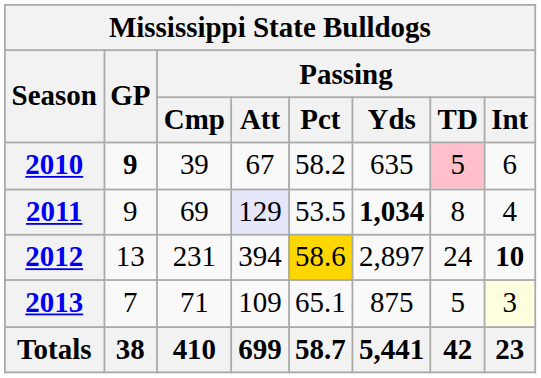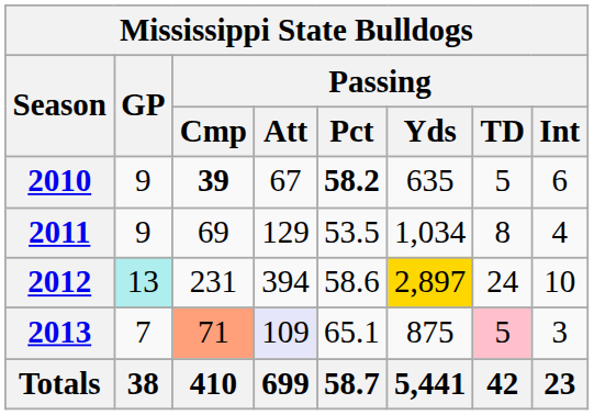2010 | GP: bold -> normal
2010 | Passing / Cmp: normal -> bold
2010 | Passing / Pct: normal -> bold
2010 | Passing / TD: pink background -> no background
2011 | Passing / Att: lavender background -> no background
2011 | Passing / Yds: bold -> normal
2012 | GP: no background -> paleturquoise background
2012 | Passing / Pct: gold background -> no background
2012 | Passing / Yds: no background -> gold background
2012 | Passing / Int: bold -> normal
2013 | Passing / Cmp: no background -> lightsalmon background
2013 | Passing / Att: no background -> lavender background
2013 | Passing / TD: no background -> pink background
2013 | Passing / Int: lightyellow background -> no background
